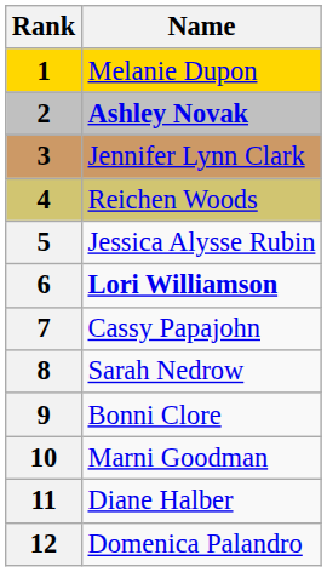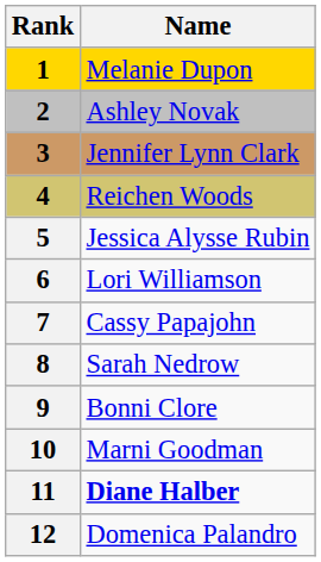Ashley Novak | Name: bold -> normal
Lori Williamson | Name: bold -> normal
Diane Halber | Name: normal -> bold
